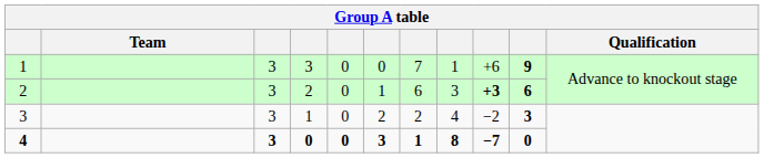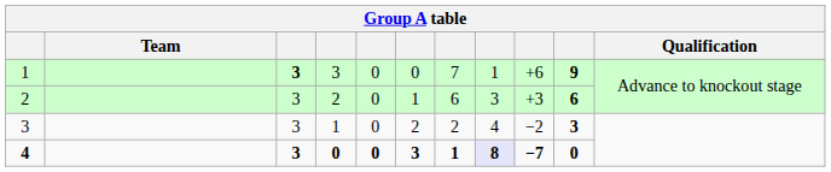row 3 | column 3: normal -> bold
row 4 | column 9: bold -> normal
row 6 | column 8: no background -> lavender background
